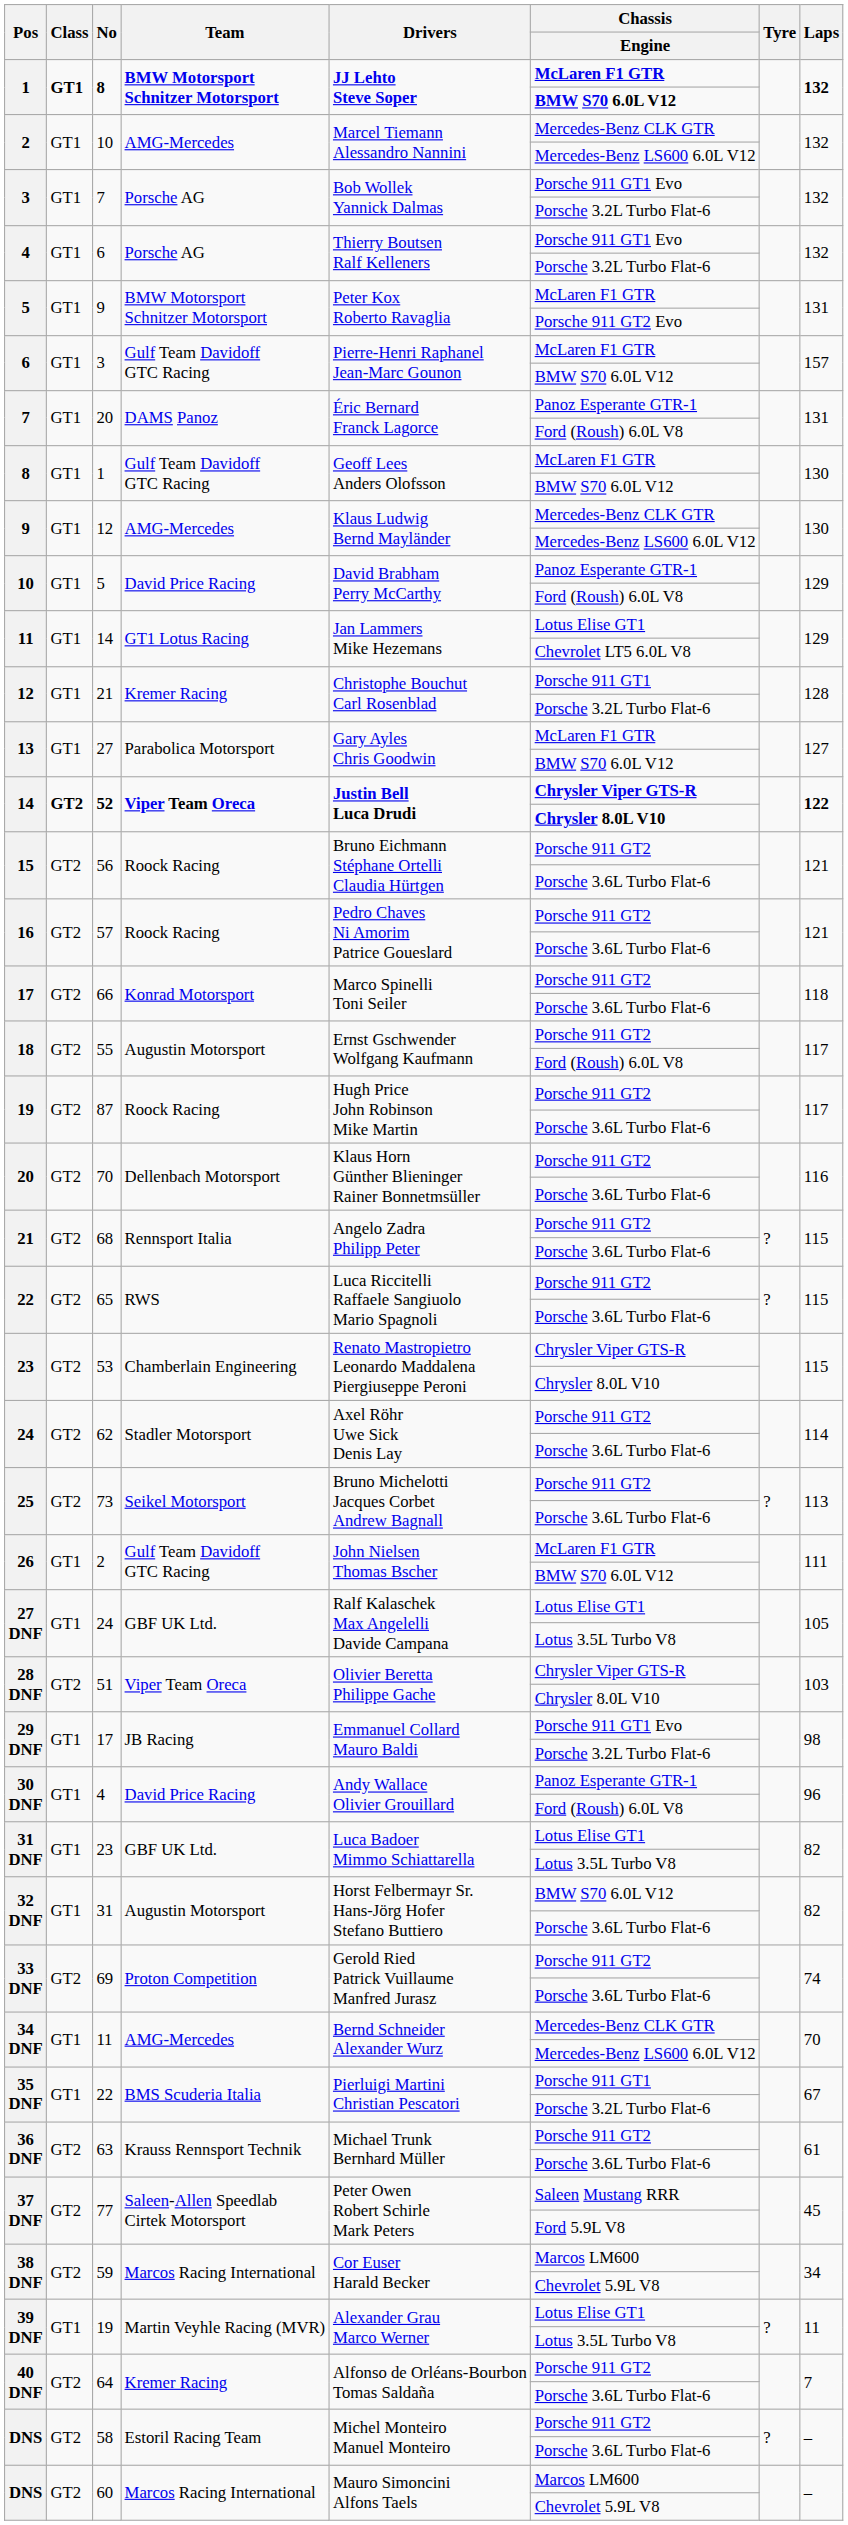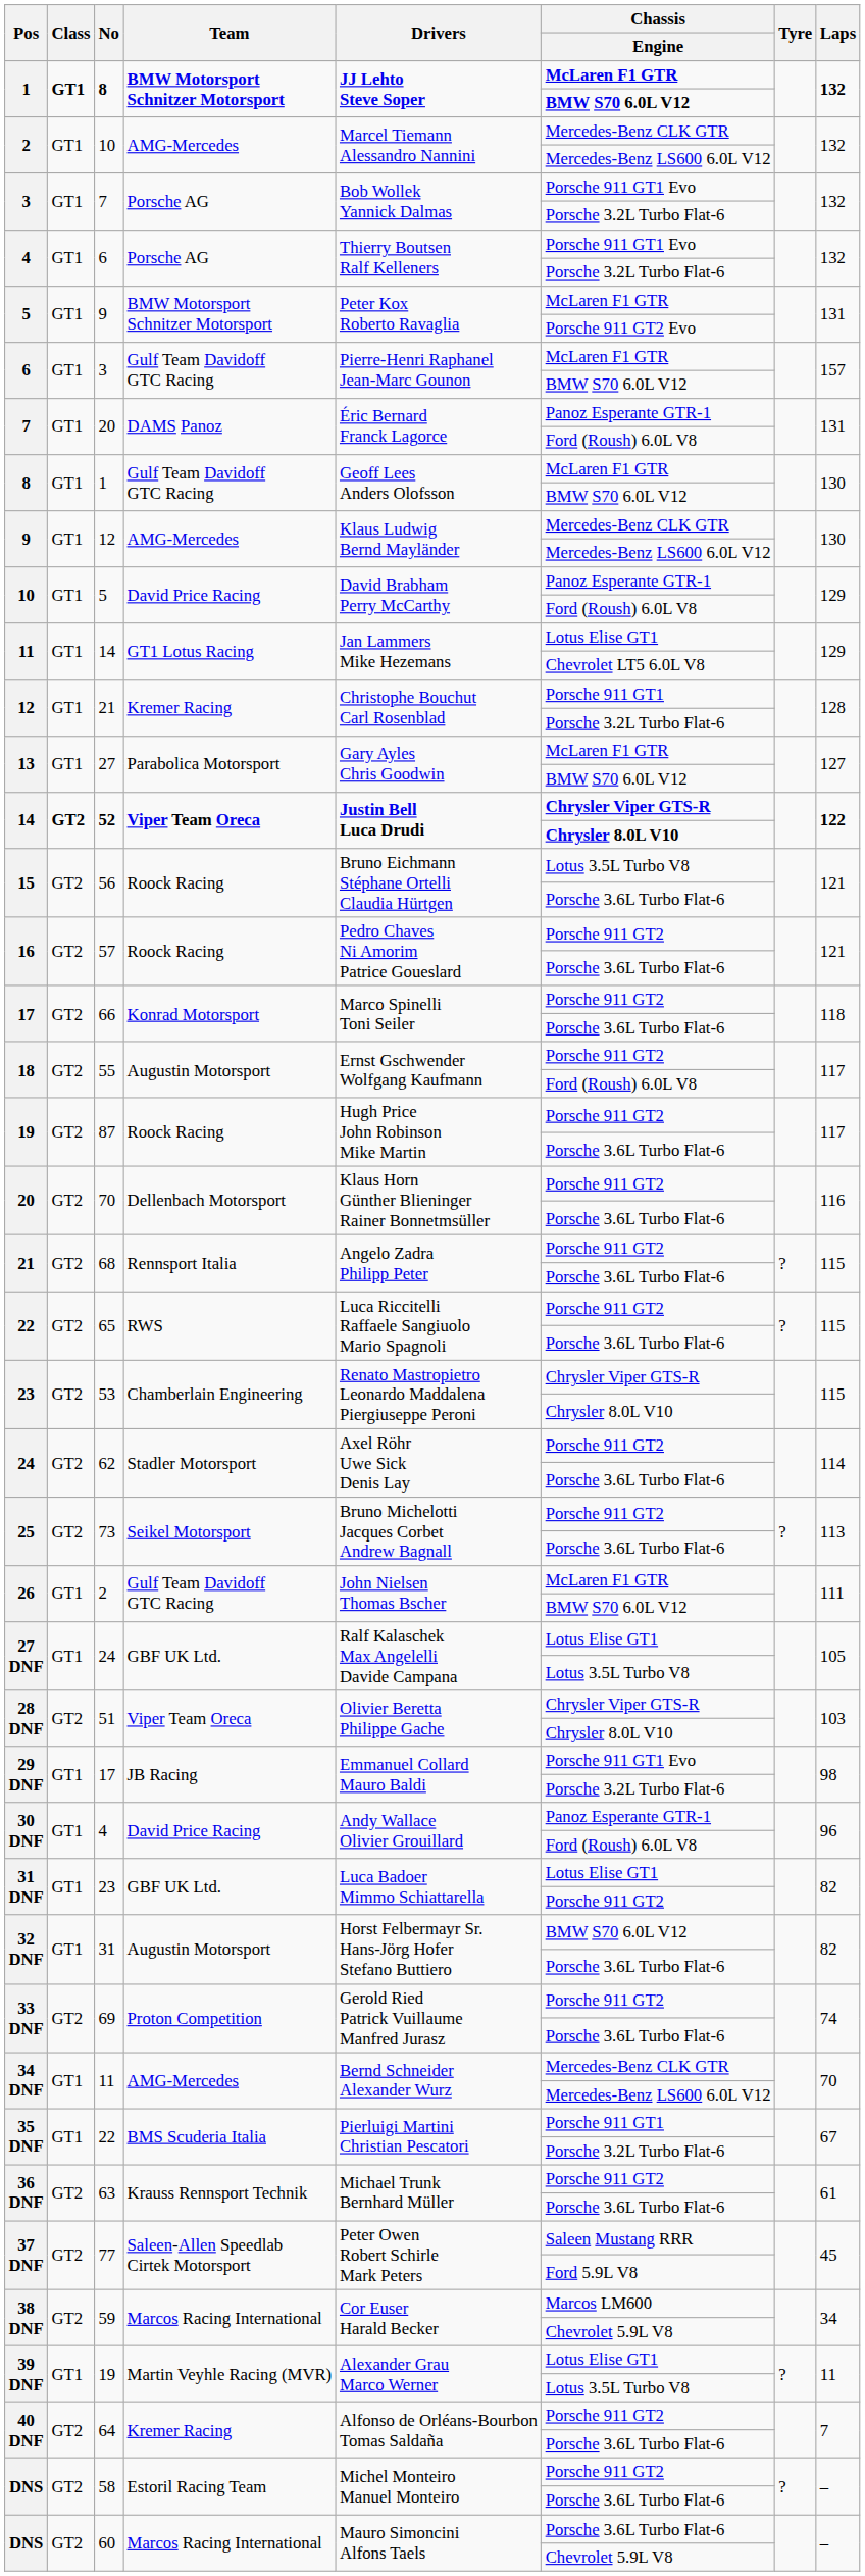row 31 | Chassis / Engine: Porsche 911 GT2 -> Lotus 3.5L Turbo V8
row 64 | Chassis / Engine: Lotus 3.5L Turbo V8 -> Porsche 911 GT2
row 85 | Chassis / Engine: Marcos LM600 -> Porsche 3.6L Turbo Flat-6
